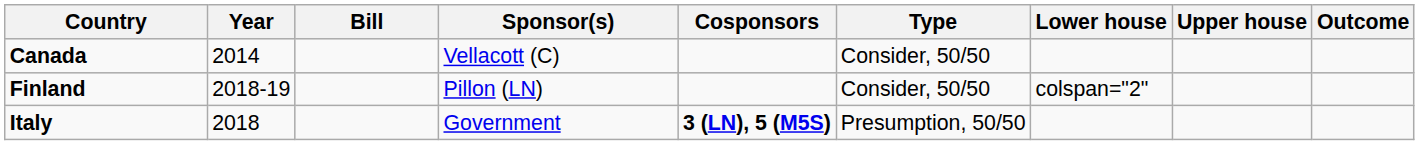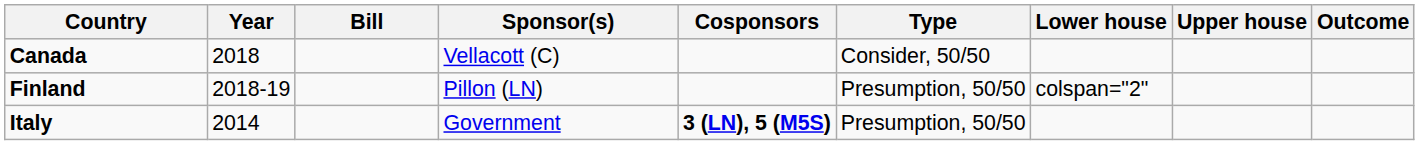Canada | Year: 2014 -> 2018
Finland | Type: Consider, 50/50 -> Presumption, 50/50
Italy | Year: 2018 -> 2014
